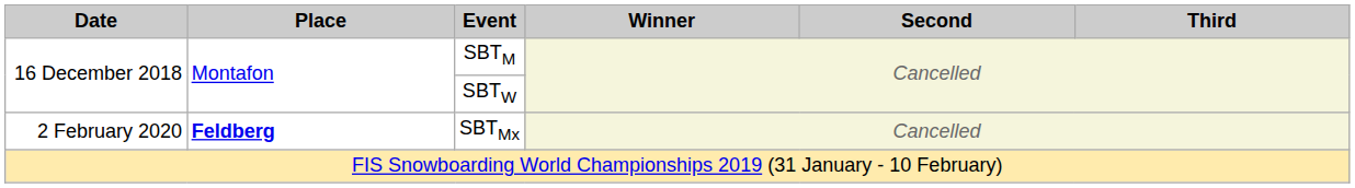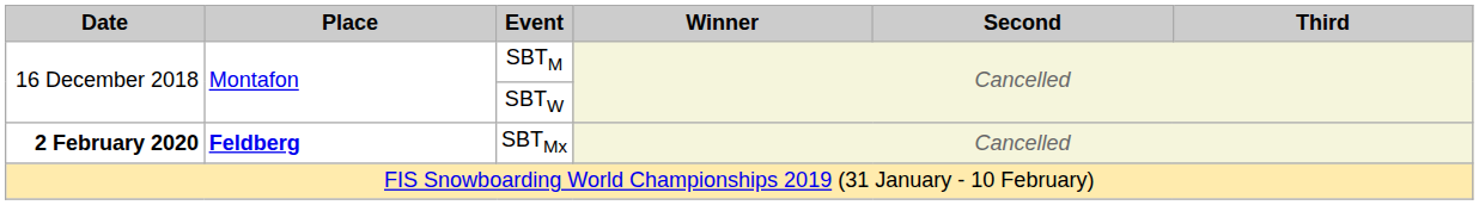SBTMx | Date: normal -> bold
